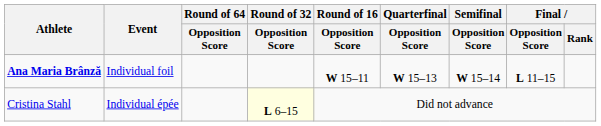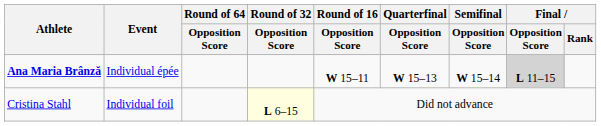Ana Maria Brânză | Event: Individual foil -> Individual épée
Ana Maria Brânză | Final / Opposition Score: no background -> lightgrey background
Cristina Stahl | Event: Individual épée -> Individual foil
